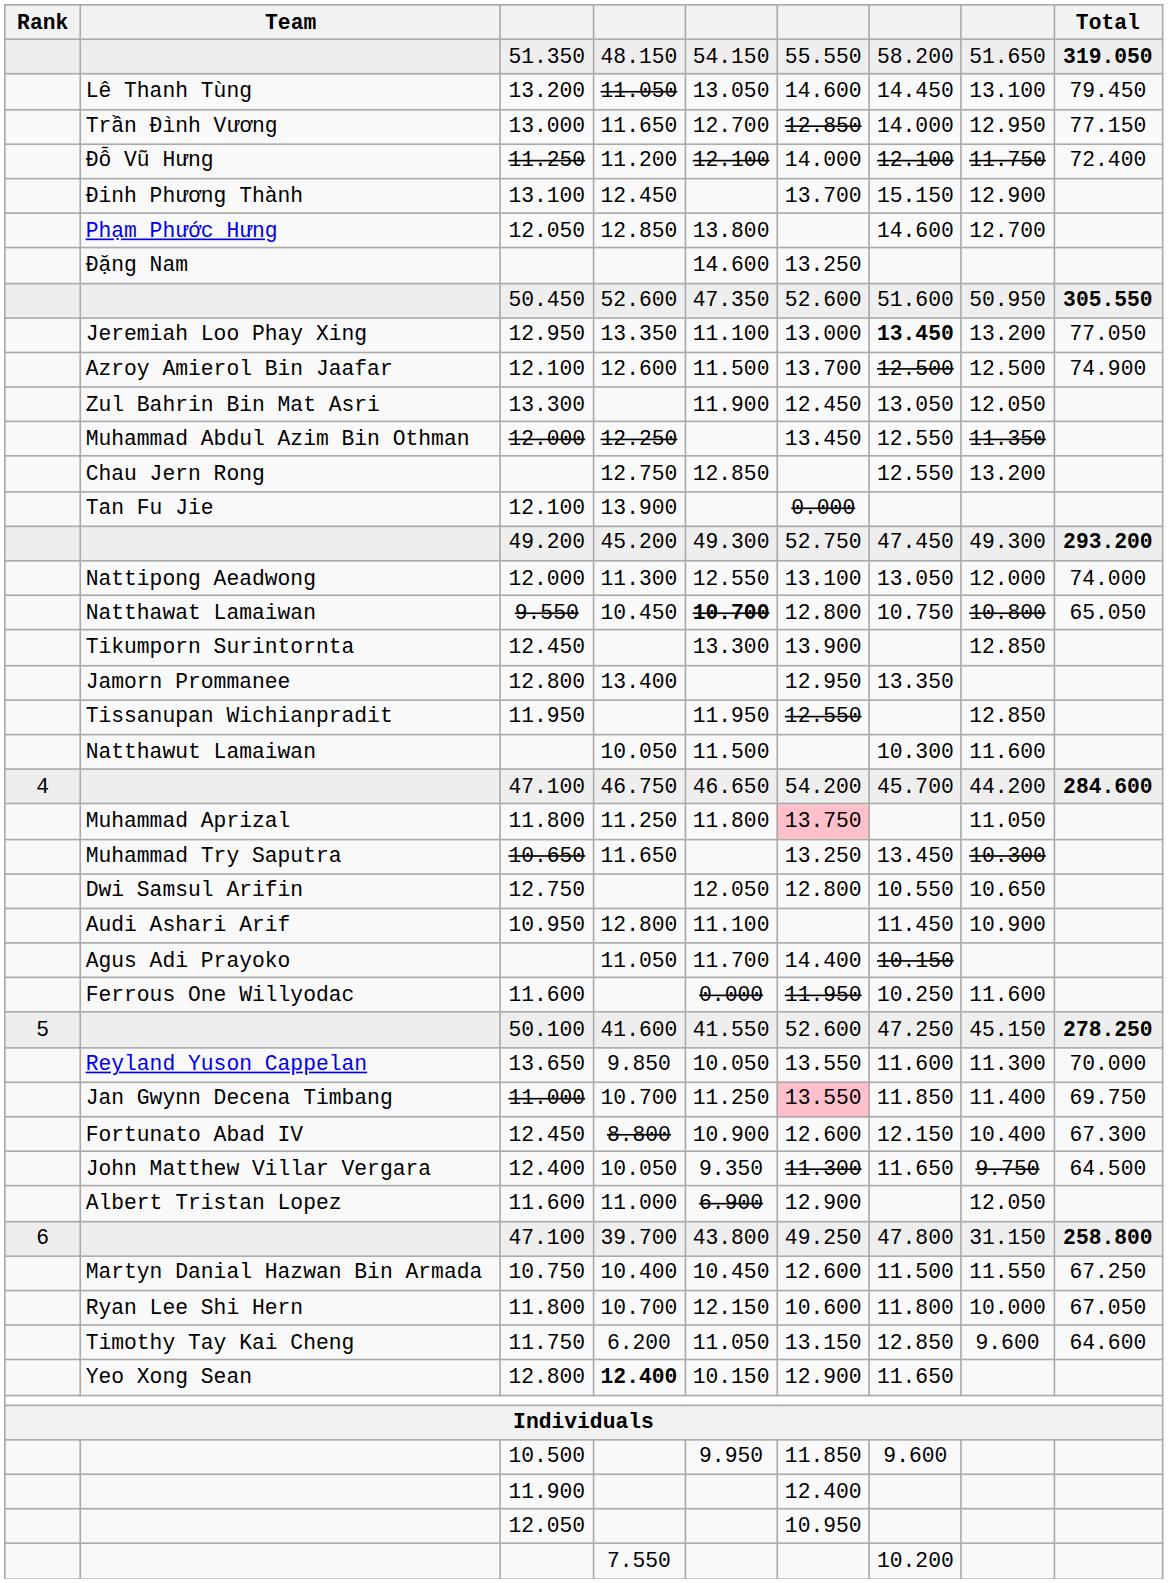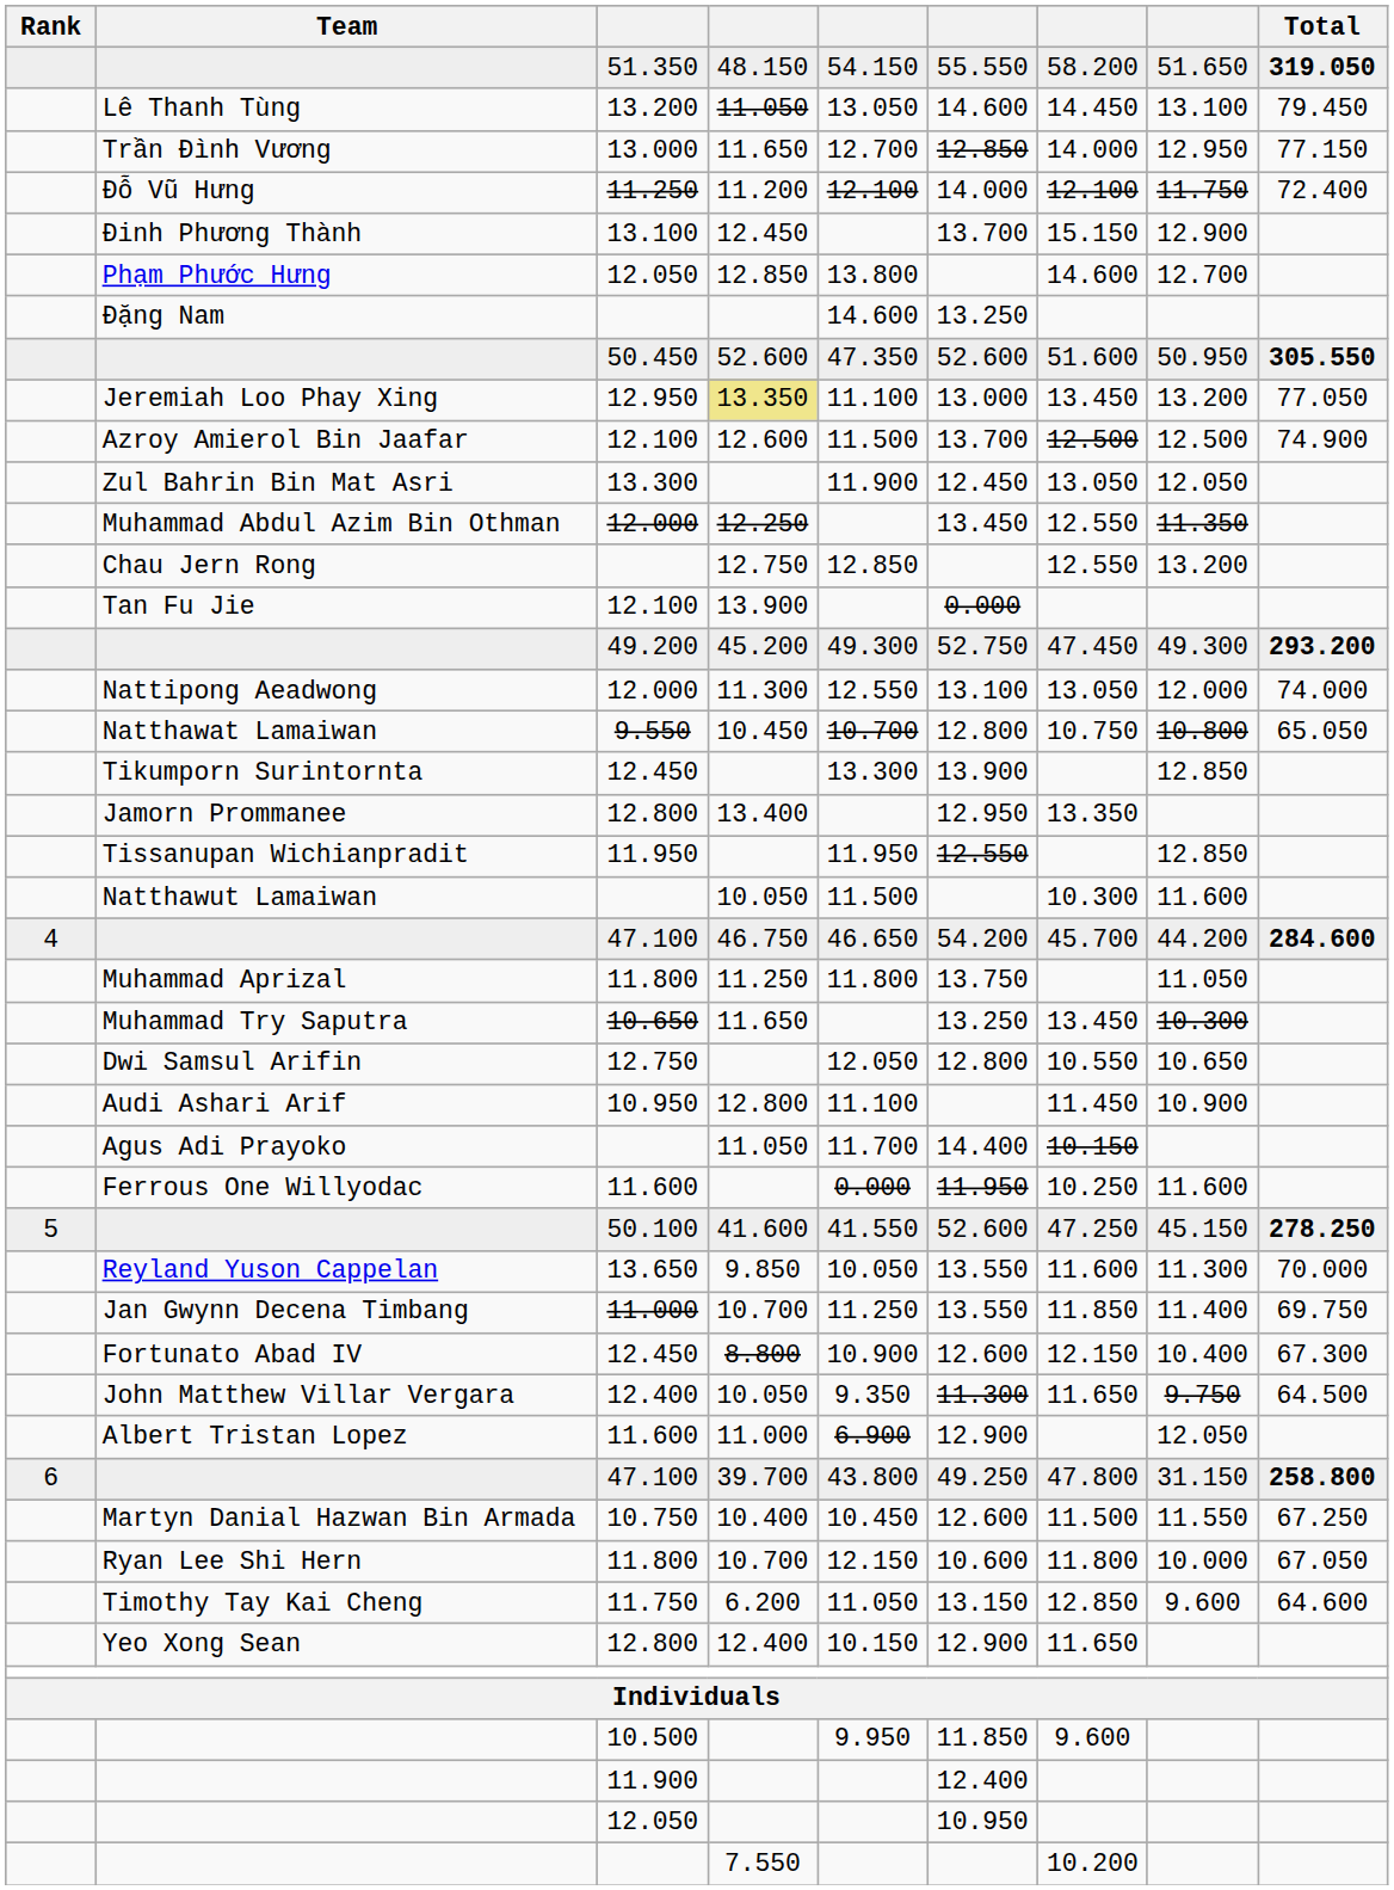Jeremiah Loo Phay Xing | column 4: no background -> khaki background
Jeremiah Loo Phay Xing | column 7: bold -> normal
Natthawat Lamaiwan | column 5: bold -> normal
Muhammad Aprizal | column 6: pink background -> no background
Jan Gwynn Decena Timbang | column 6: pink background -> no background
Yeo Xong Sean | column 4: bold -> normal
